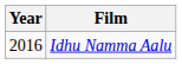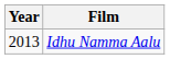Idhu Namma Aalu | Year: 2016 -> 2013
